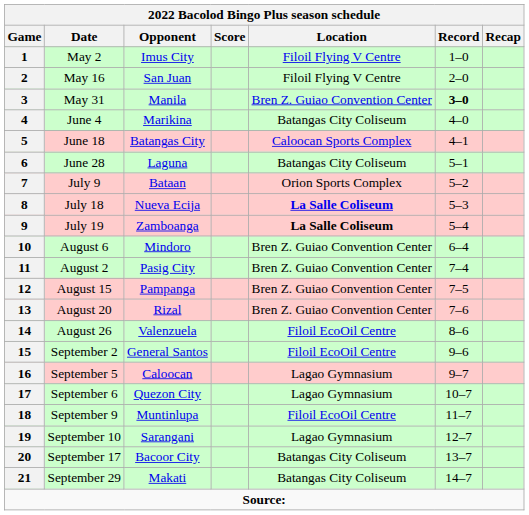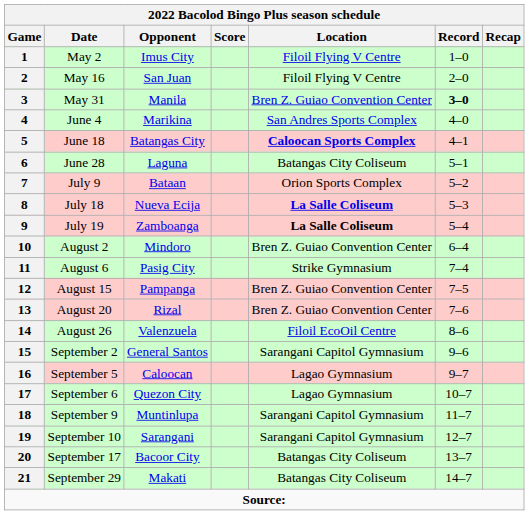4 | Location: Batangas City Coliseum -> San Andres Sports Complex
5 | Location: normal -> bold
10 | Date: August 6 -> August 2
11 | Date: August 2 -> August 6
11 | Location: Bren Z. Guiao Convention Center -> Strike Gymnasium
15 | Location: Filoil EcoOil Centre -> Sarangani Capitol Gymnasium
18 | Location: Filoil EcoOil Centre -> Sarangani Capitol Gymnasium
19 | Location: Lagao Gymnasium -> Sarangani Capitol Gymnasium
